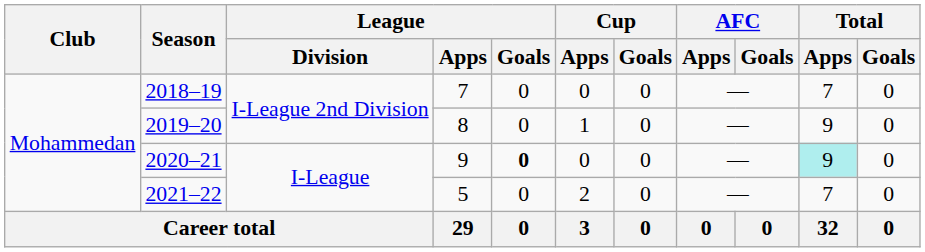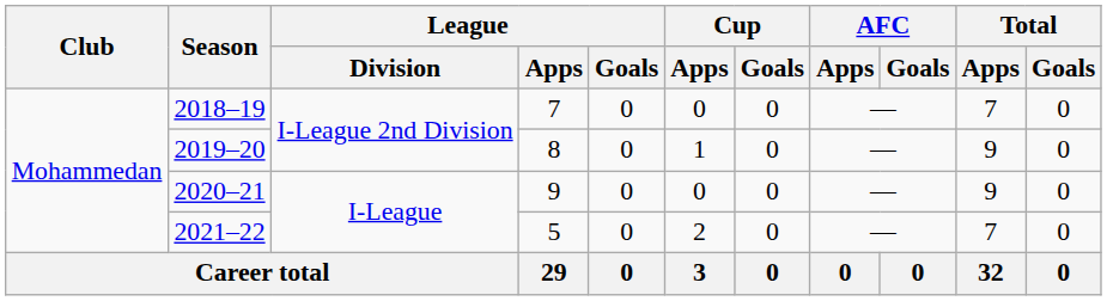2020–21 | League / Goals: bold -> normal
2020–21 | Total / Apps: paleturquoise background -> no background
